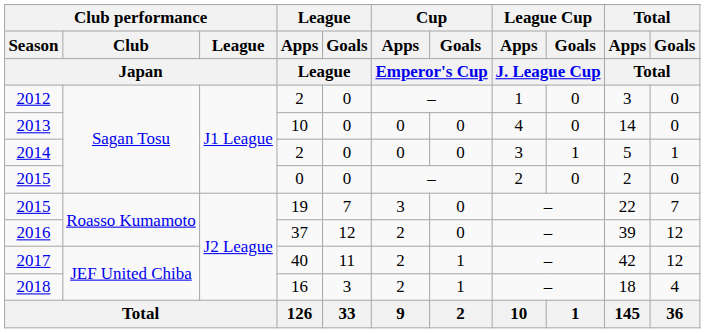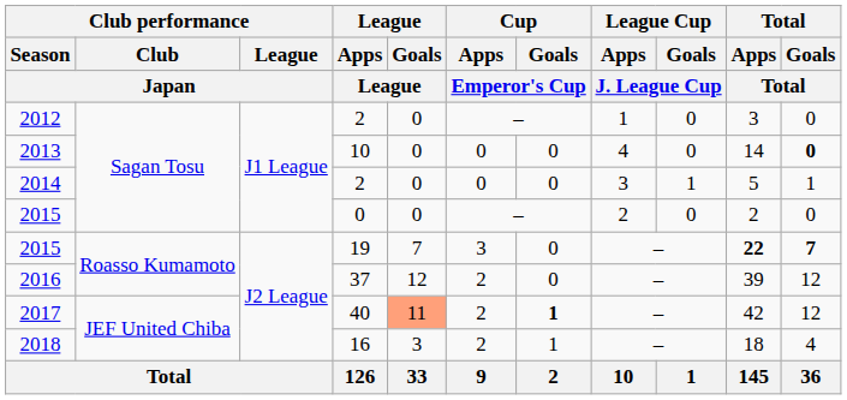2013 | Total / Goals / Total: normal -> bold
2015 / 19 | Total / Apps / Total: normal -> bold
2015 / 19 | Total / Goals / Total: normal -> bold
2017 | League / Goals / League: no background -> lightsalmon background
2017 | Cup / Goals / Emperor's Cup: normal -> bold
